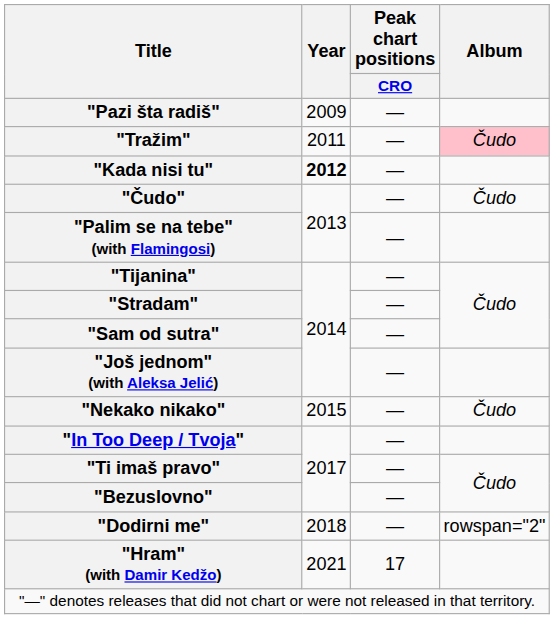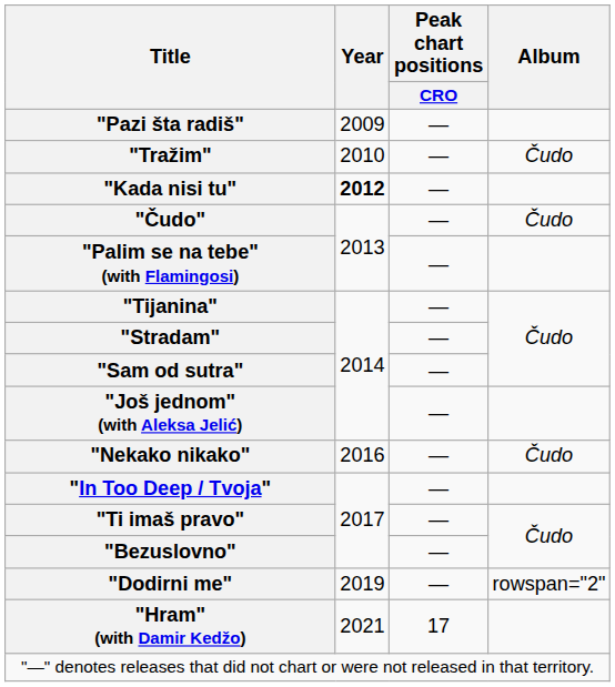"Tražim" | Year: 2011 -> 2010
"Tražim" | Album: pink background -> no background
"Nekako nikako" | Year: 2015 -> 2016
"Dodirni me" | Year: 2018 -> 2019
